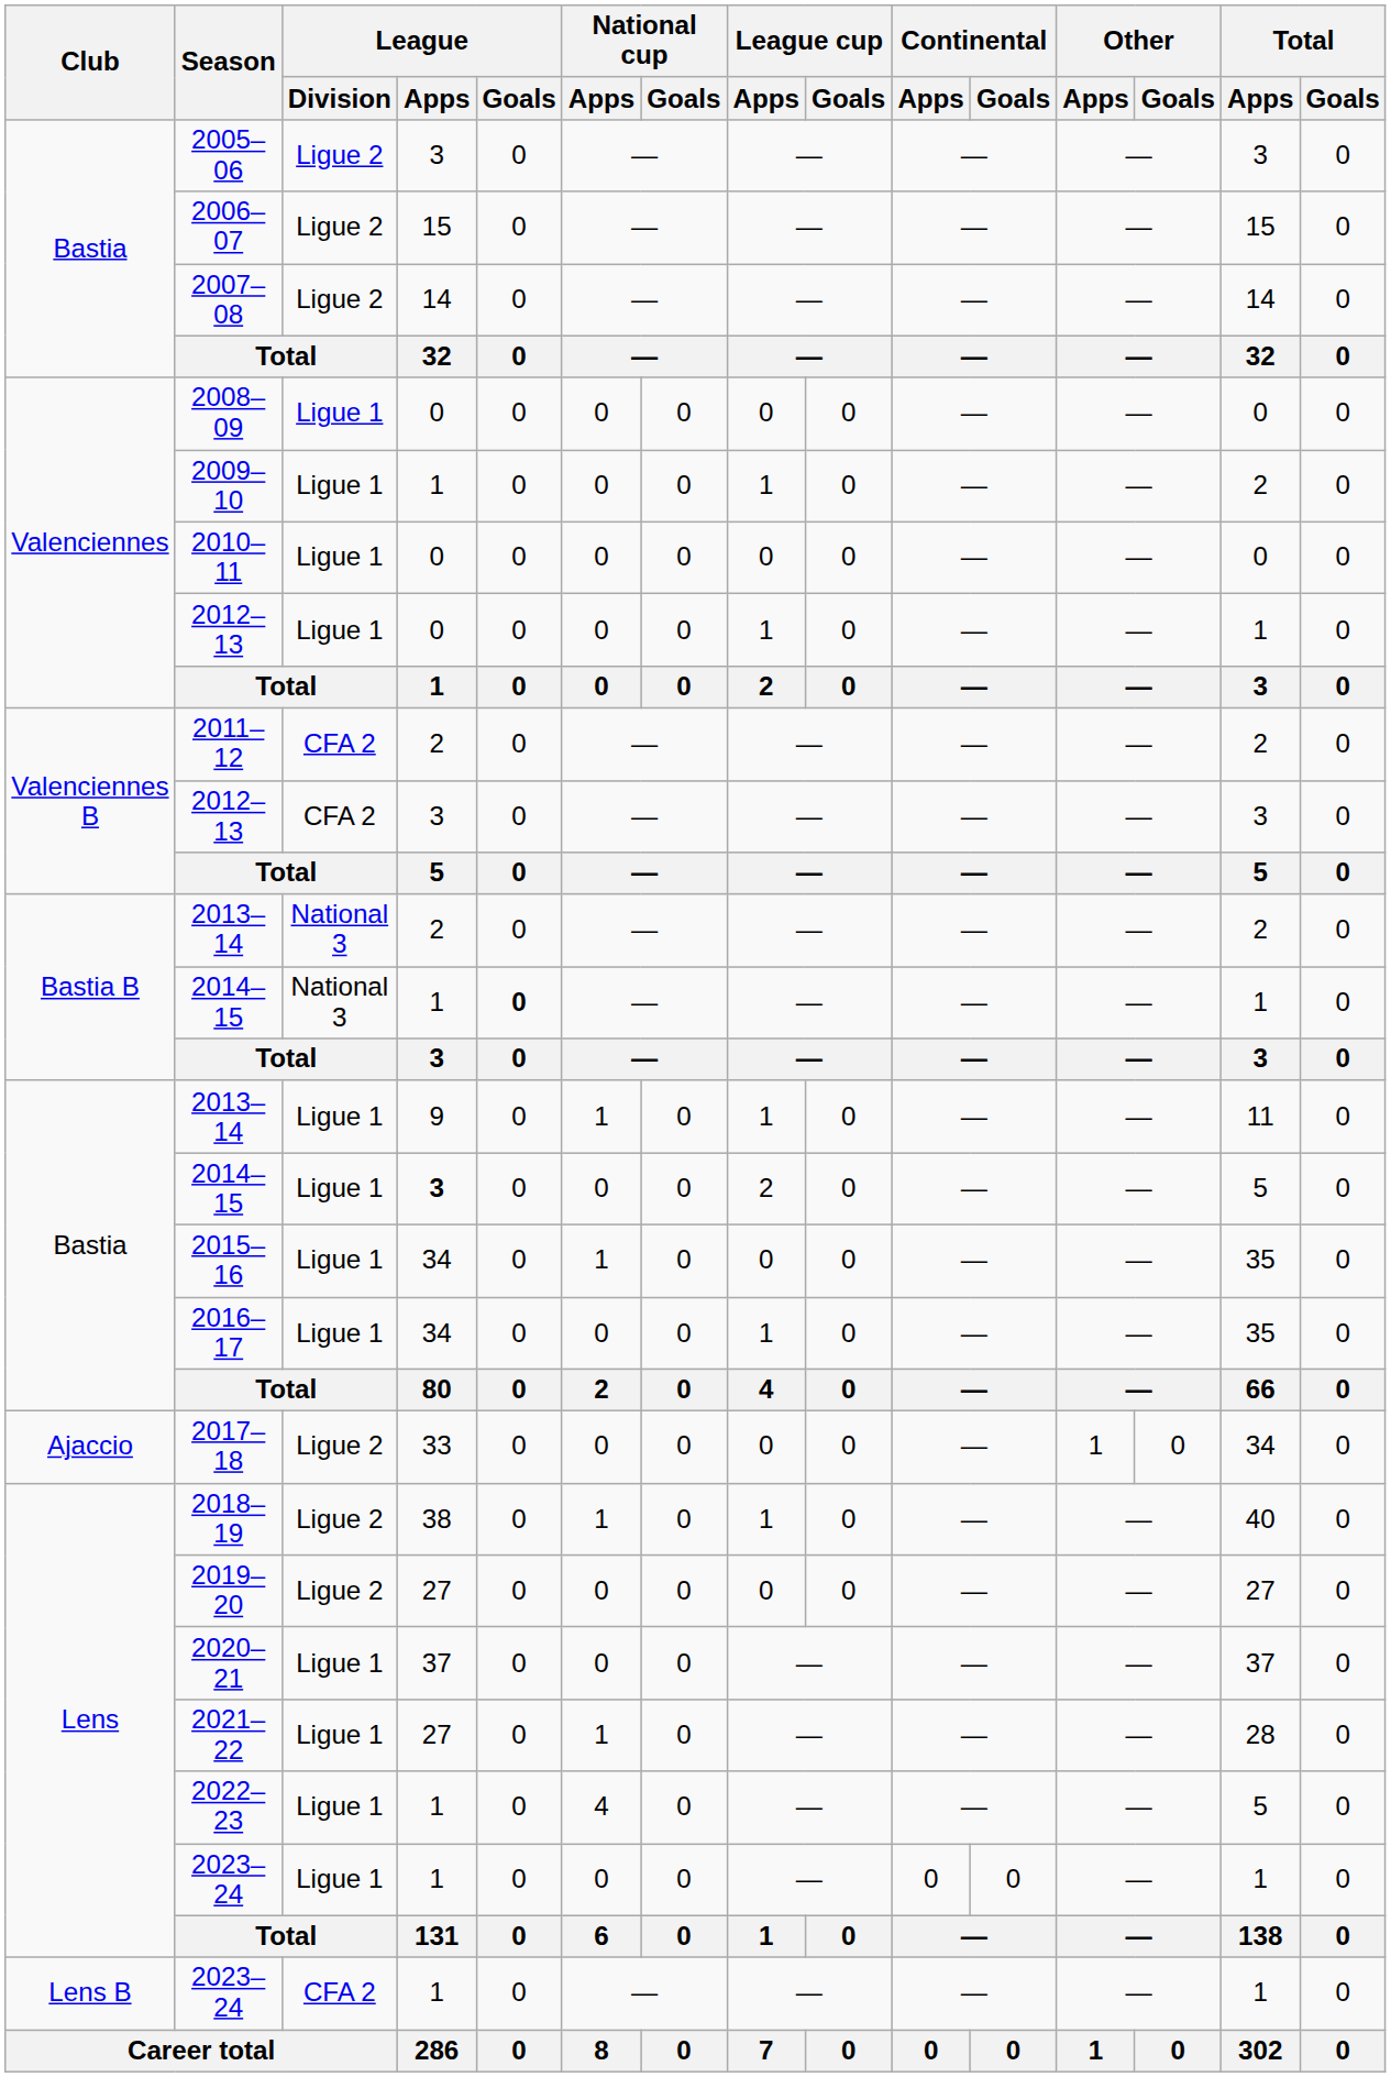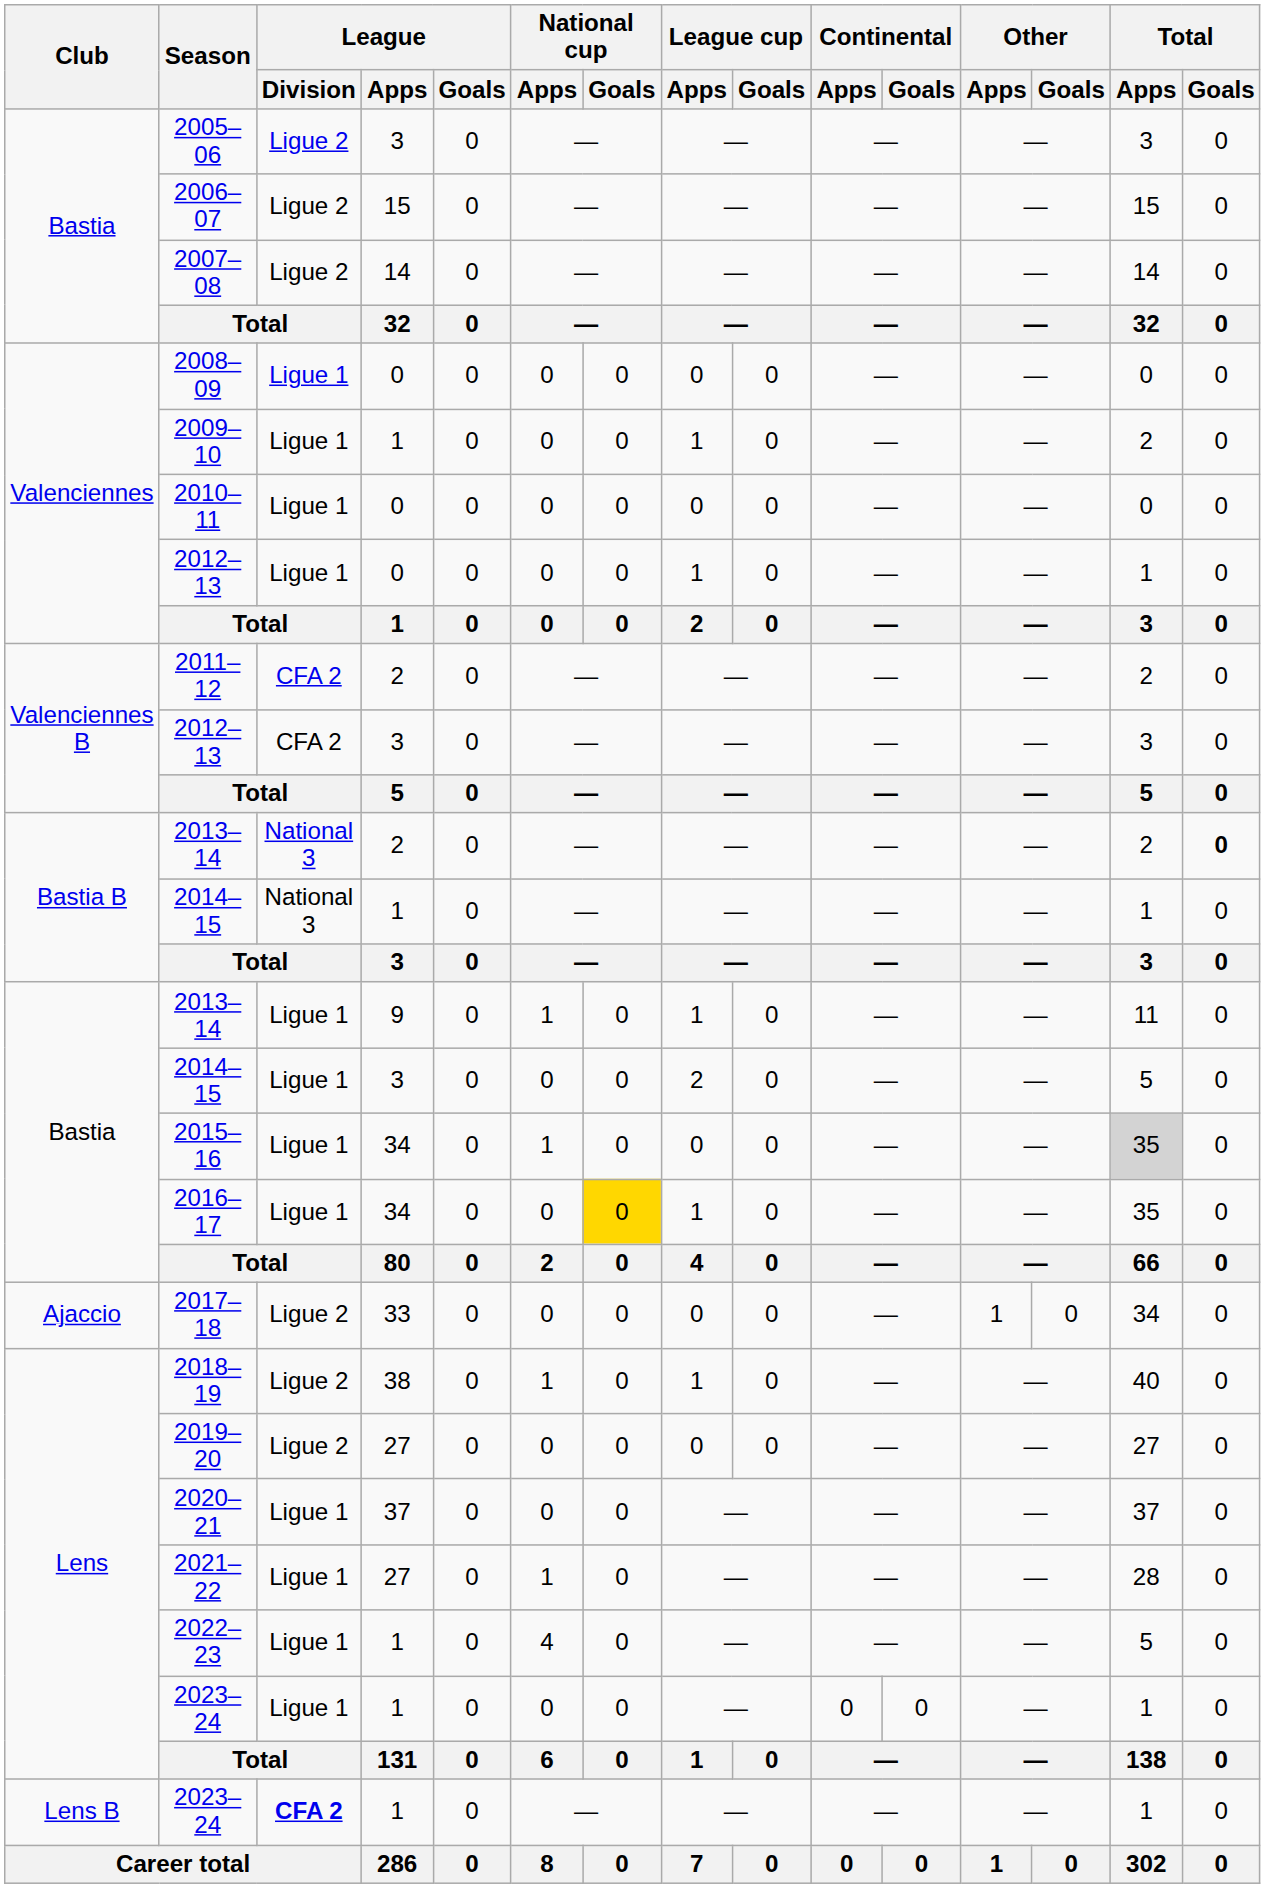Bastia B / 2013–14 | Total / Goals: normal -> bold
Bastia B / 2014–15 | League / Goals: bold -> normal
Bastia / 2014–15 | League / Apps: bold -> normal
2015–16 | Total / Apps: no background -> lightgrey background
2016–17 | National cup / Goals: no background -> gold background
Lens B / 2023–24 | League / Division: normal -> bold
